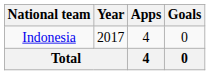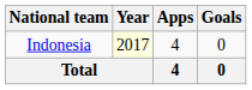Indonesia | Year: no background -> lightyellow background
